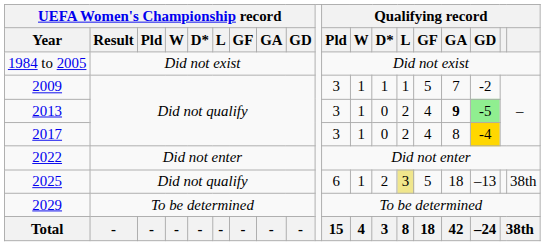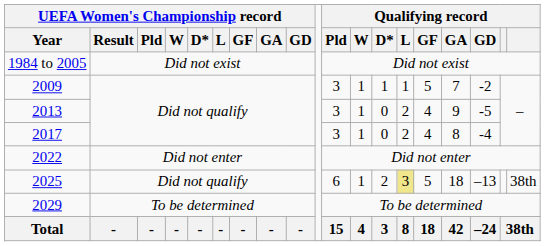2013 | Qualifying record / GA: bold -> normal
2013 | Qualifying record / GD: lightgreen background -> no background
2017 | Qualifying record / GD: gold background -> no background
